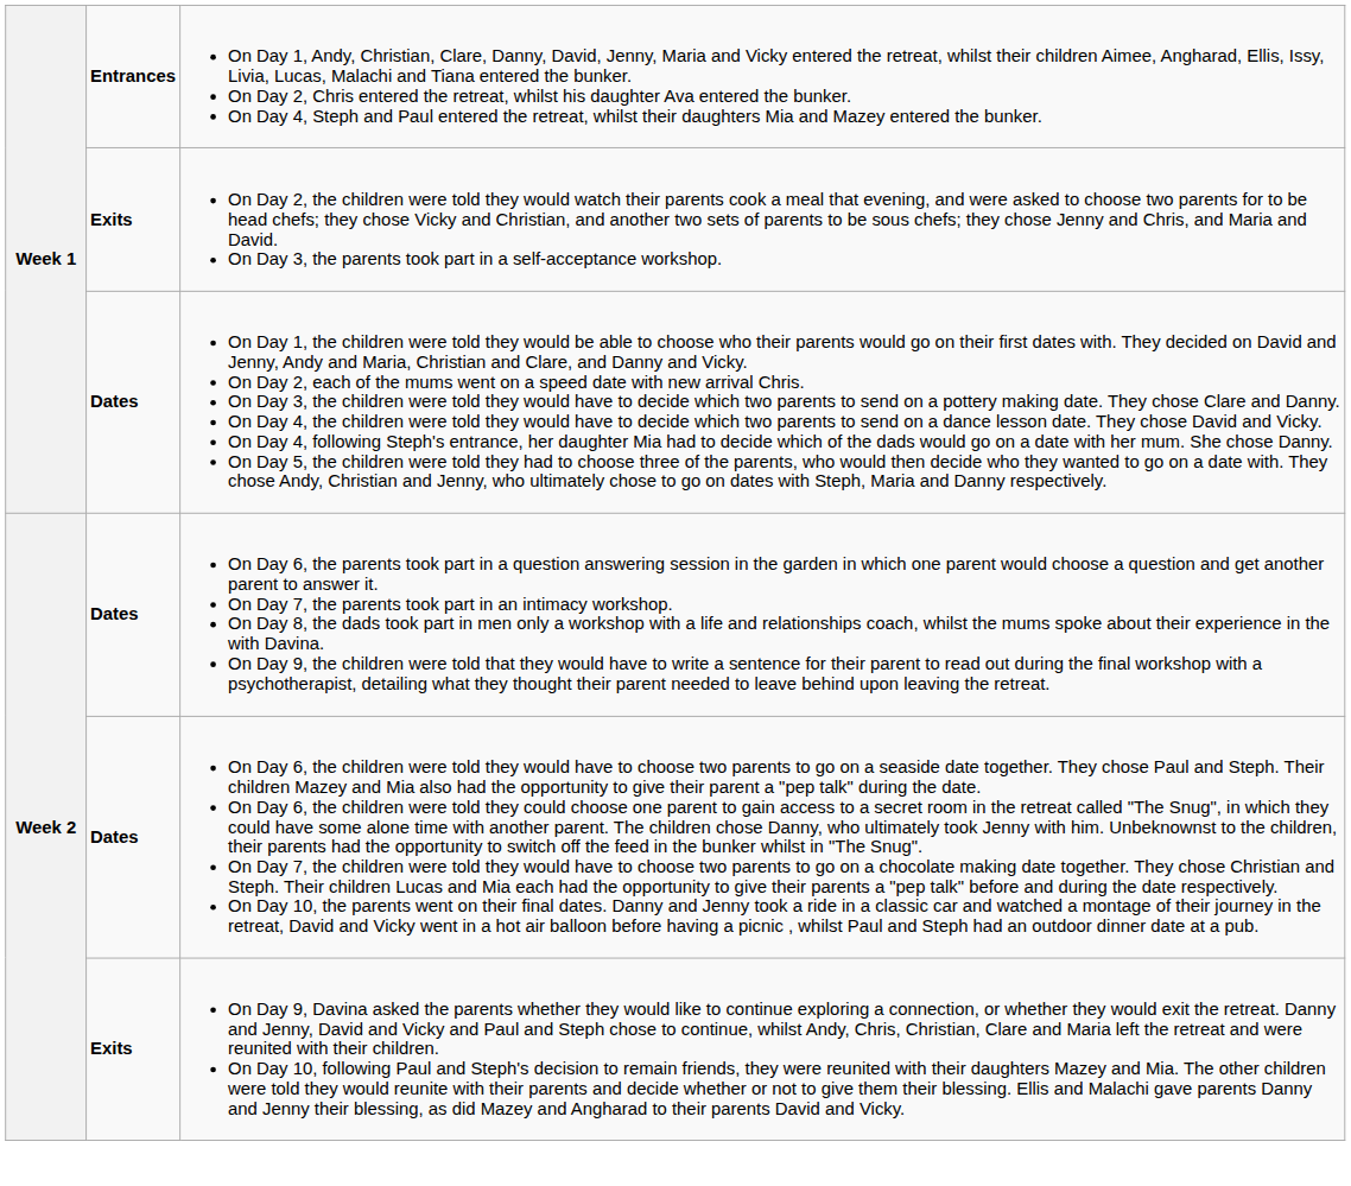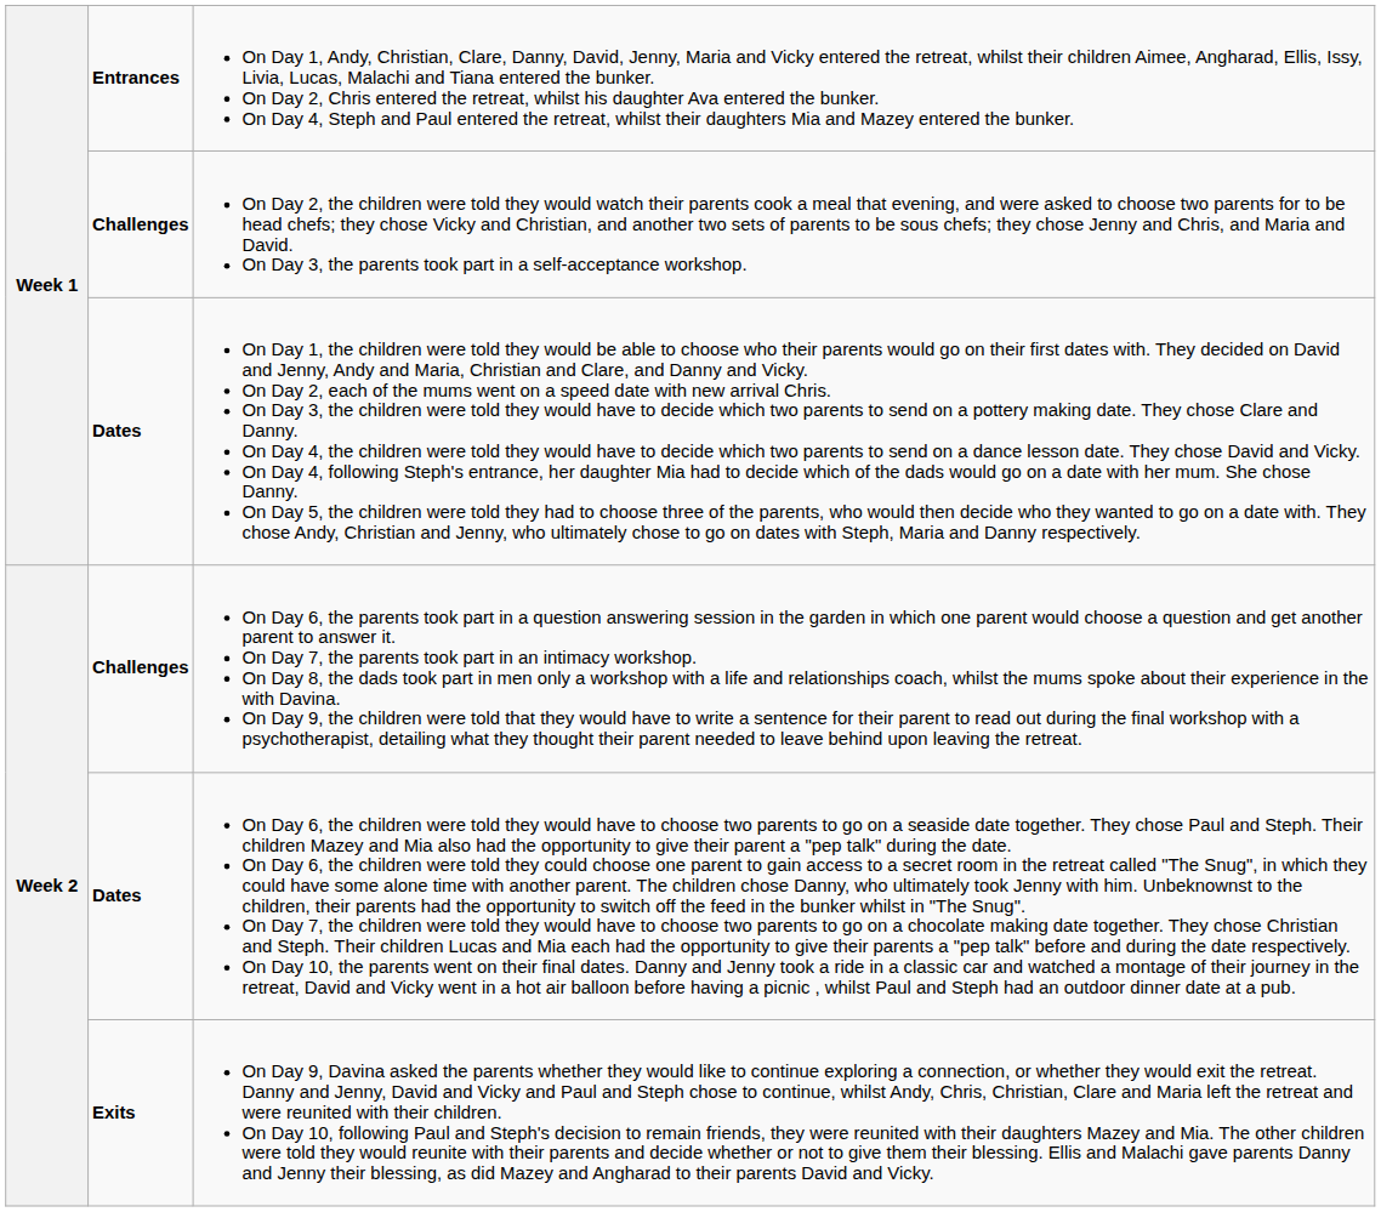row 2 | column 2: Exits -> Challenges
row 4 | column 2: Dates -> Challenges
